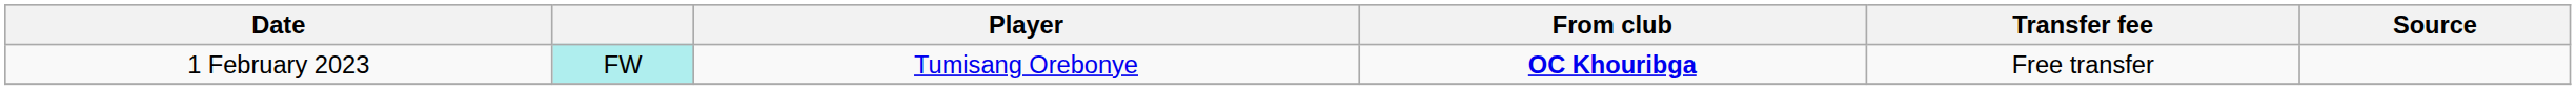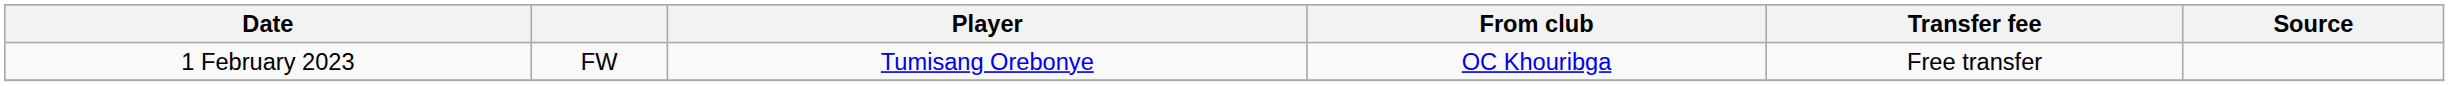1 February 2023 | column 2: paleturquoise background -> no background
1 February 2023 | From club: bold -> normal
